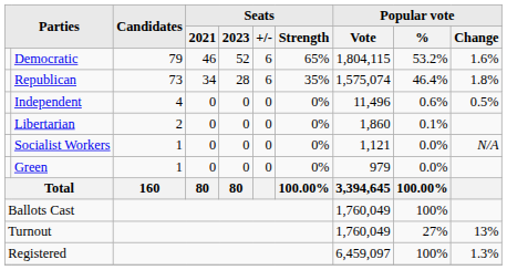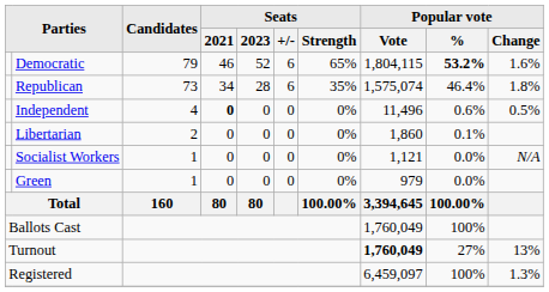Democratic | Popular vote / %: normal -> bold
Independent | Seats / 2021: normal -> bold
Turnout | Popular vote / Vote: normal -> bold
